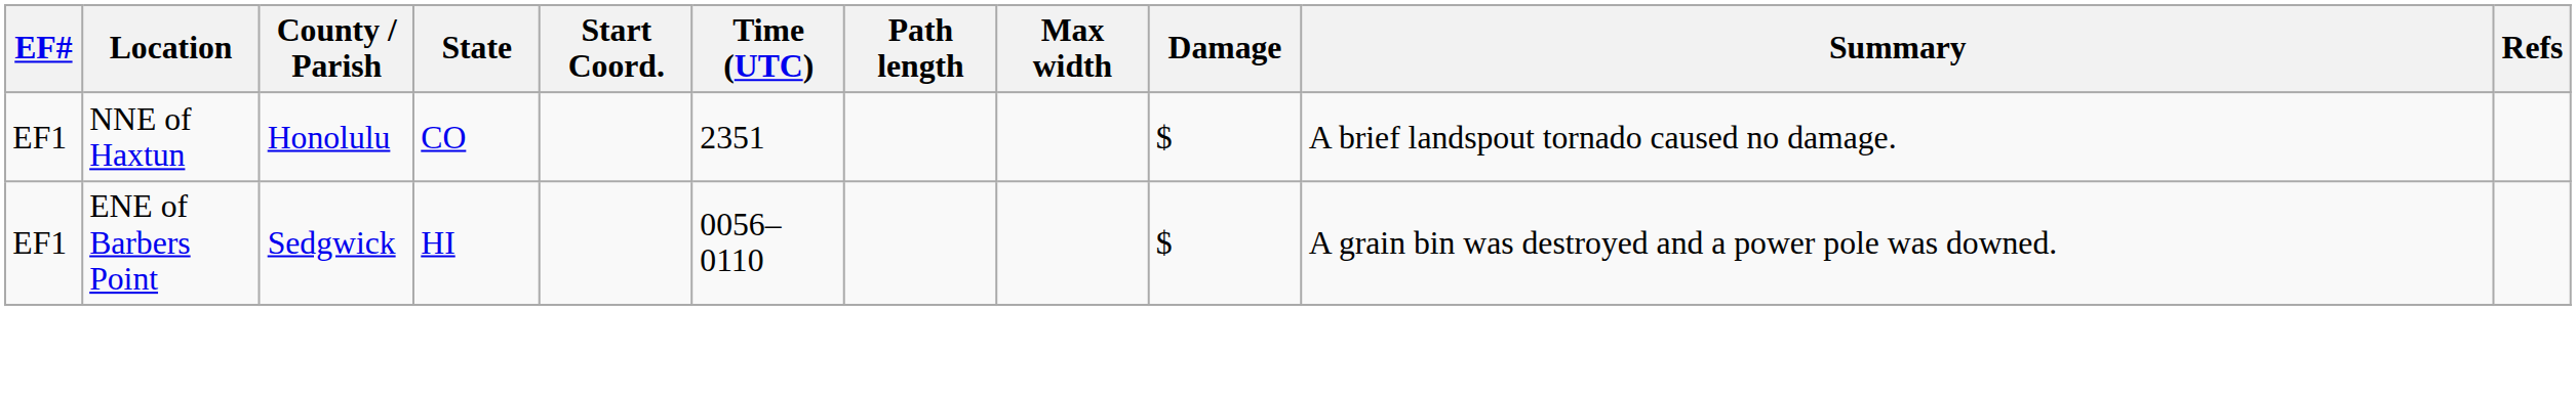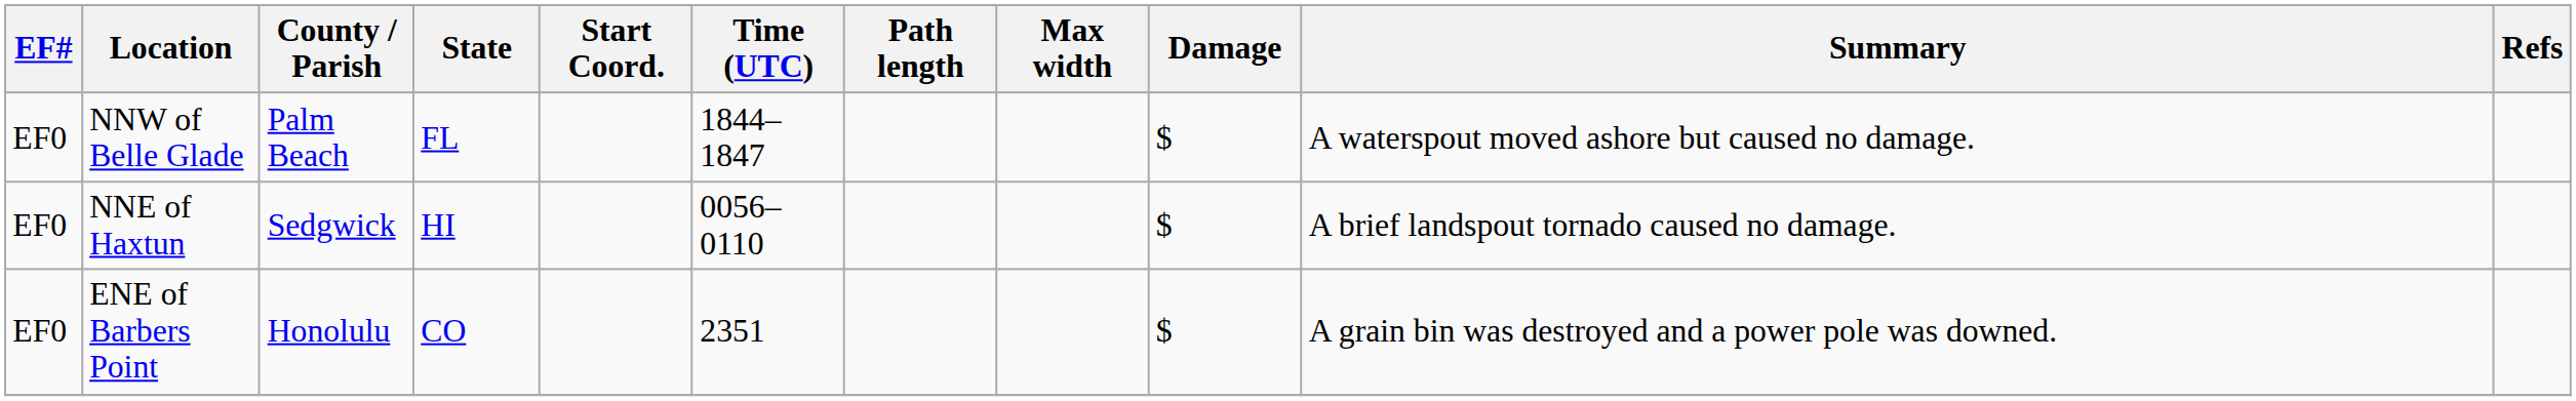+ row: EF0 | NNW of Belle Glade | Palm Beach | FL | 1844–1847 | $ | A waterspout moved ashore but caused no damage.
NNE of Haxtun | EF#: EF1 -> EF0
NNE of Haxtun | County / Parish: Honolulu -> Sedgwick
NNE of Haxtun | State: CO -> HI
NNE of Haxtun | Time (UTC): 2351 -> 0056–0110
ENE of Barbers Point | EF#: EF1 -> EF0
ENE of Barbers Point | County / Parish: Sedgwick -> Honolulu
ENE of Barbers Point | State: HI -> CO
ENE of Barbers Point | Time (UTC): 0056–0110 -> 2351
